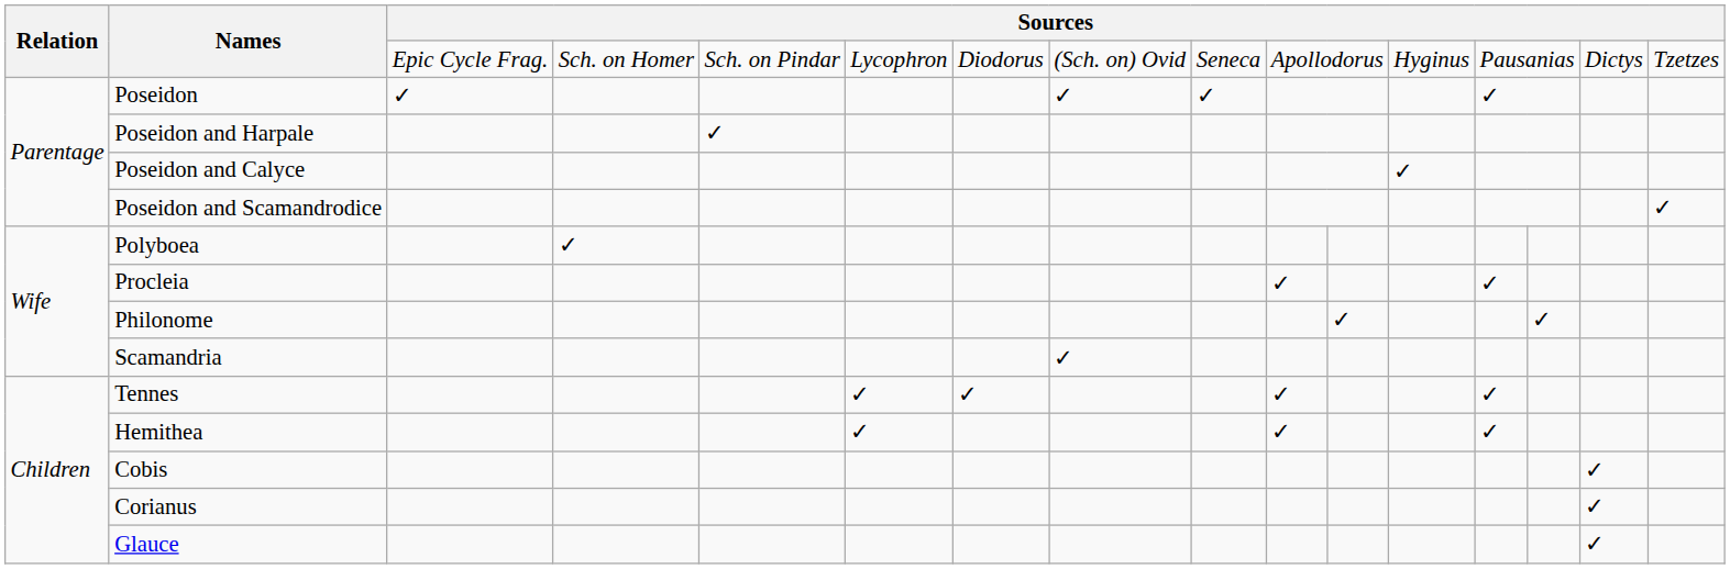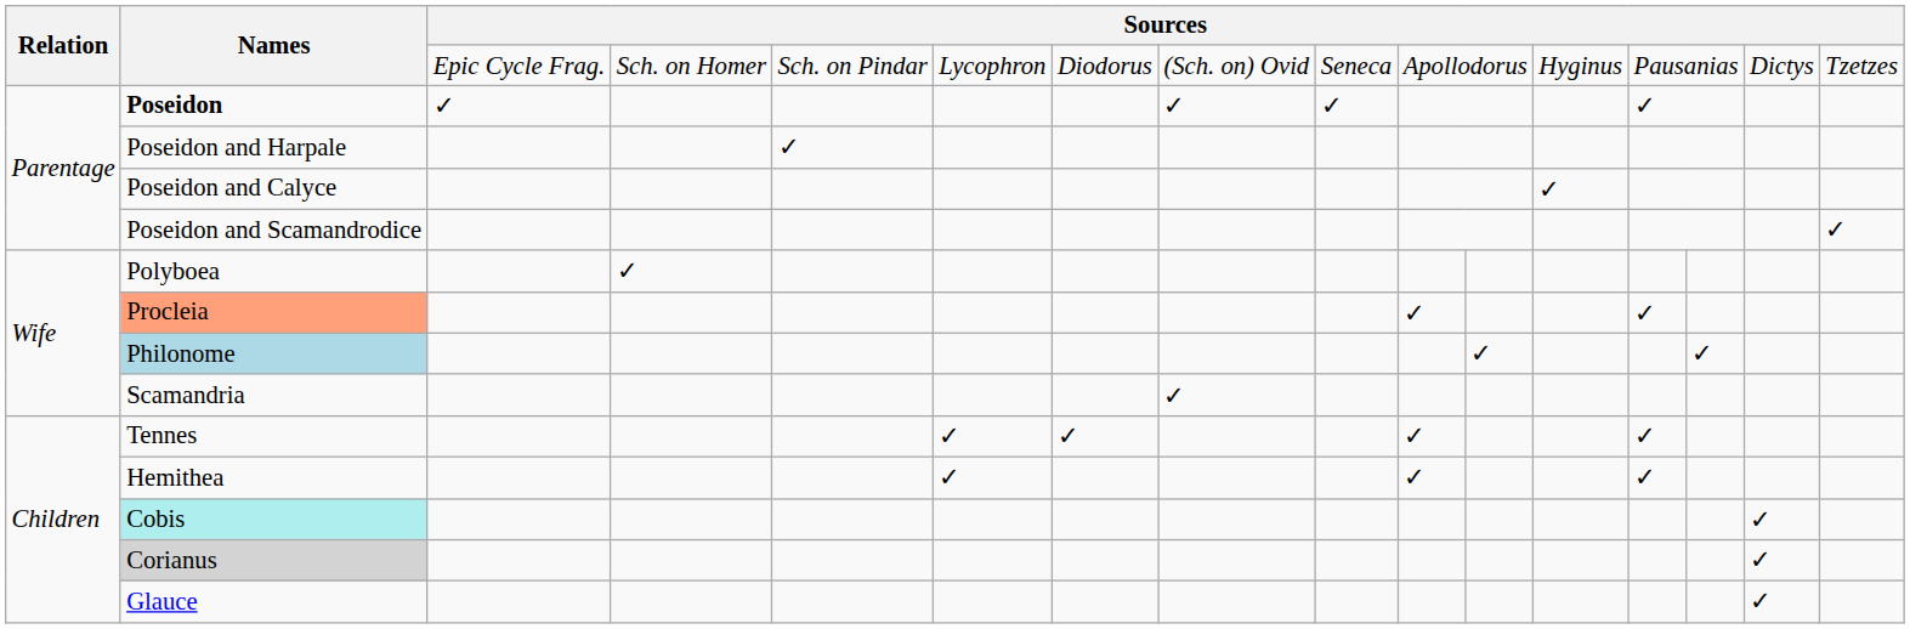Poseidon | Names: normal -> bold
Procleia | Names: no background -> lightsalmon background
Philonome | Names: no background -> lightblue background
Cobis | Names: no background -> paleturquoise background
Corianus | Names: no background -> lightgrey background
